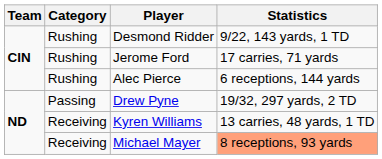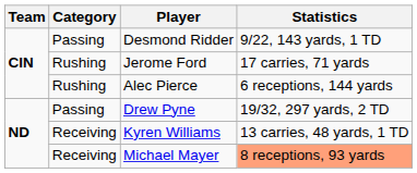Desmond Ridder | Category: Rushing -> Passing
